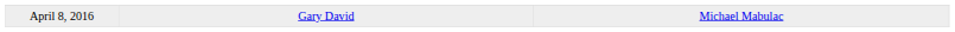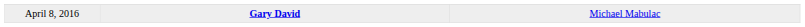April 8, 2016 | column 2: normal -> bold
